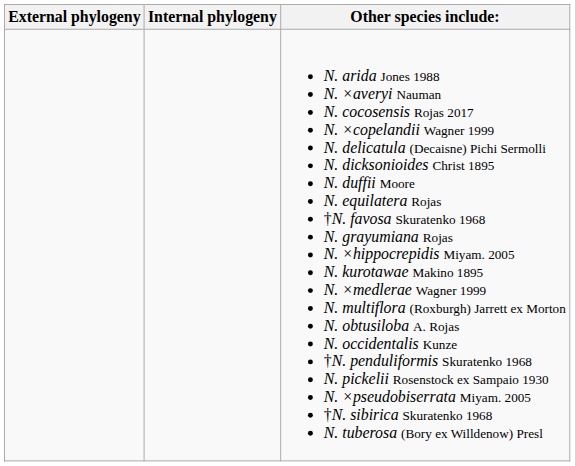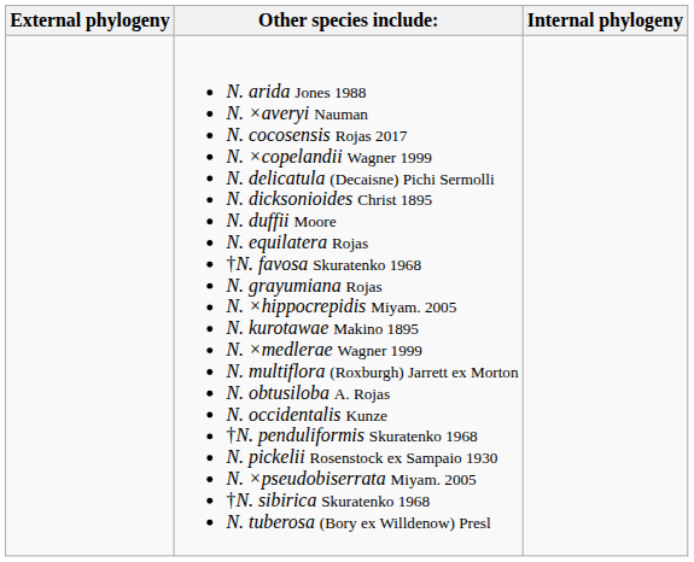columns swapped: Internal phylogeny <-> Other species include:
